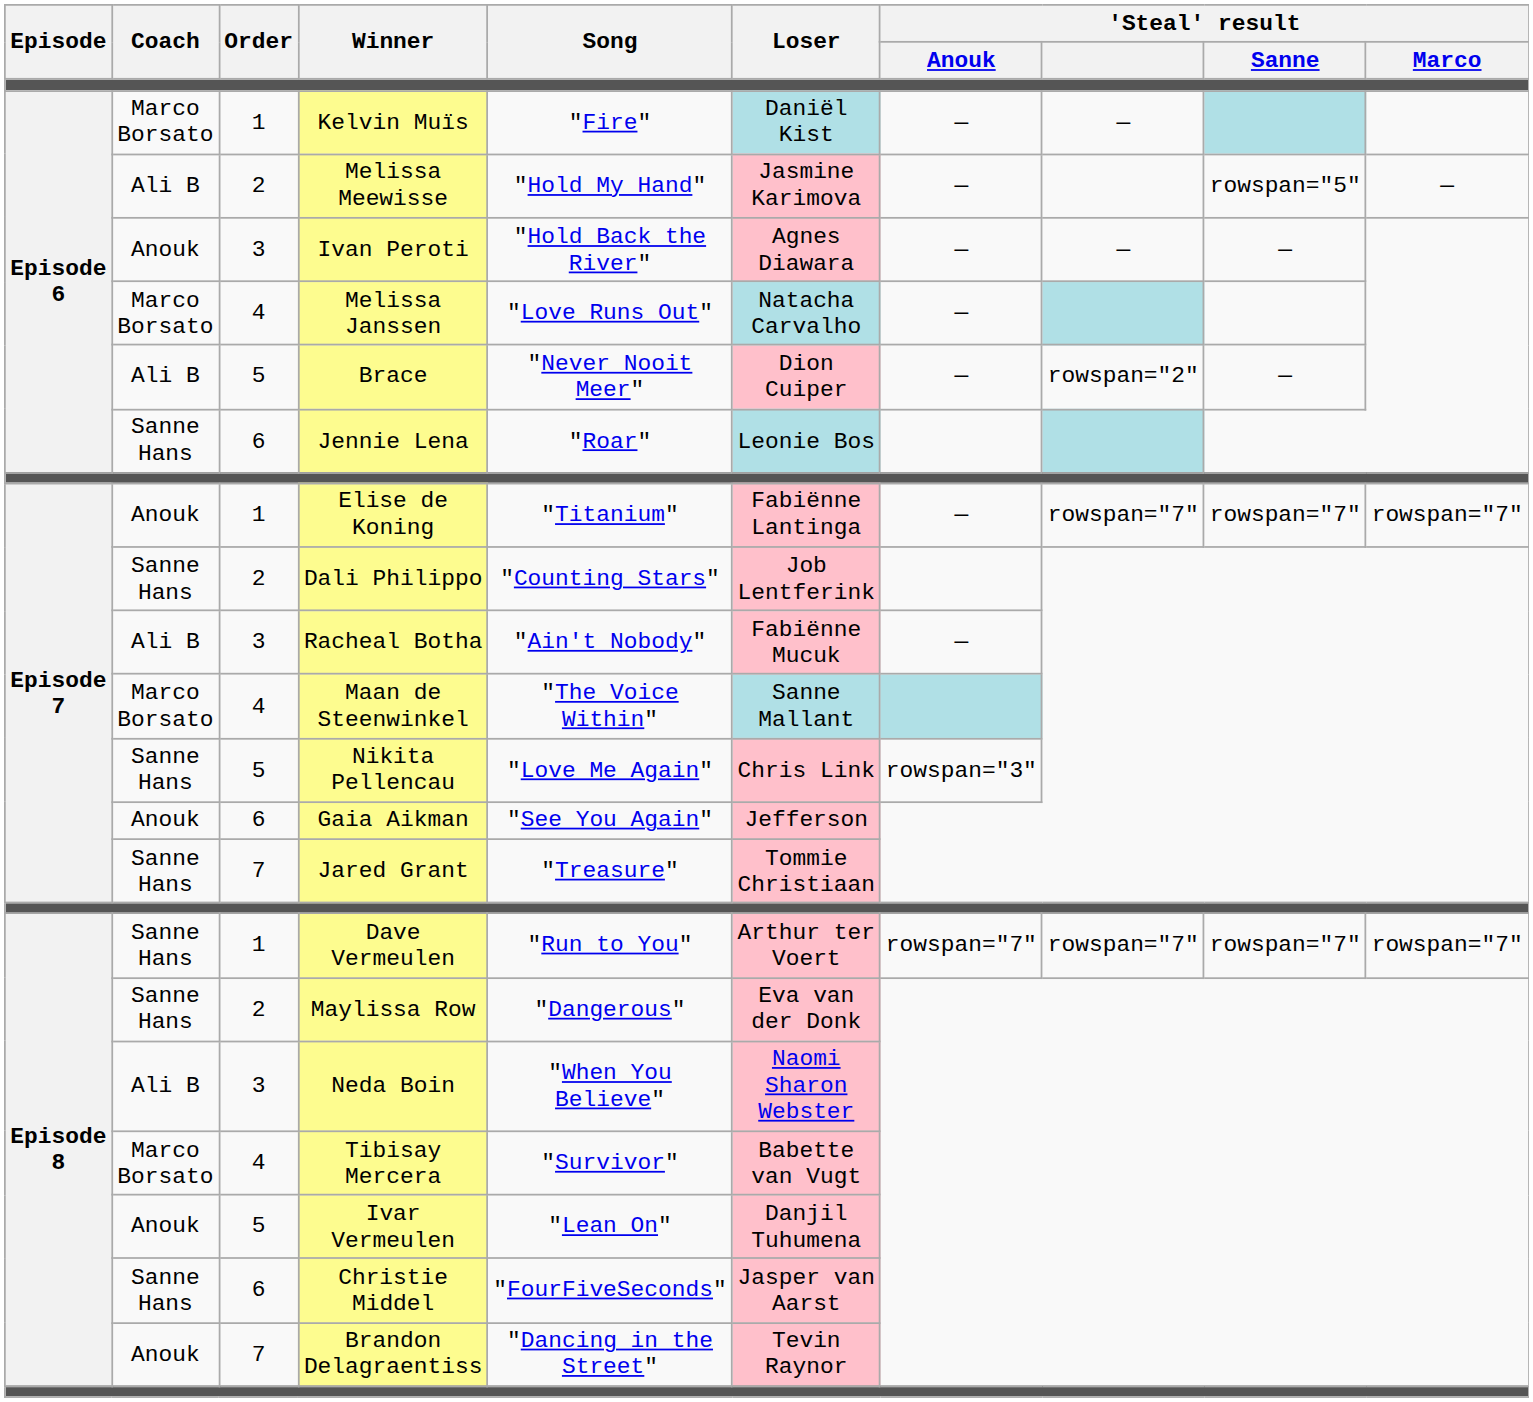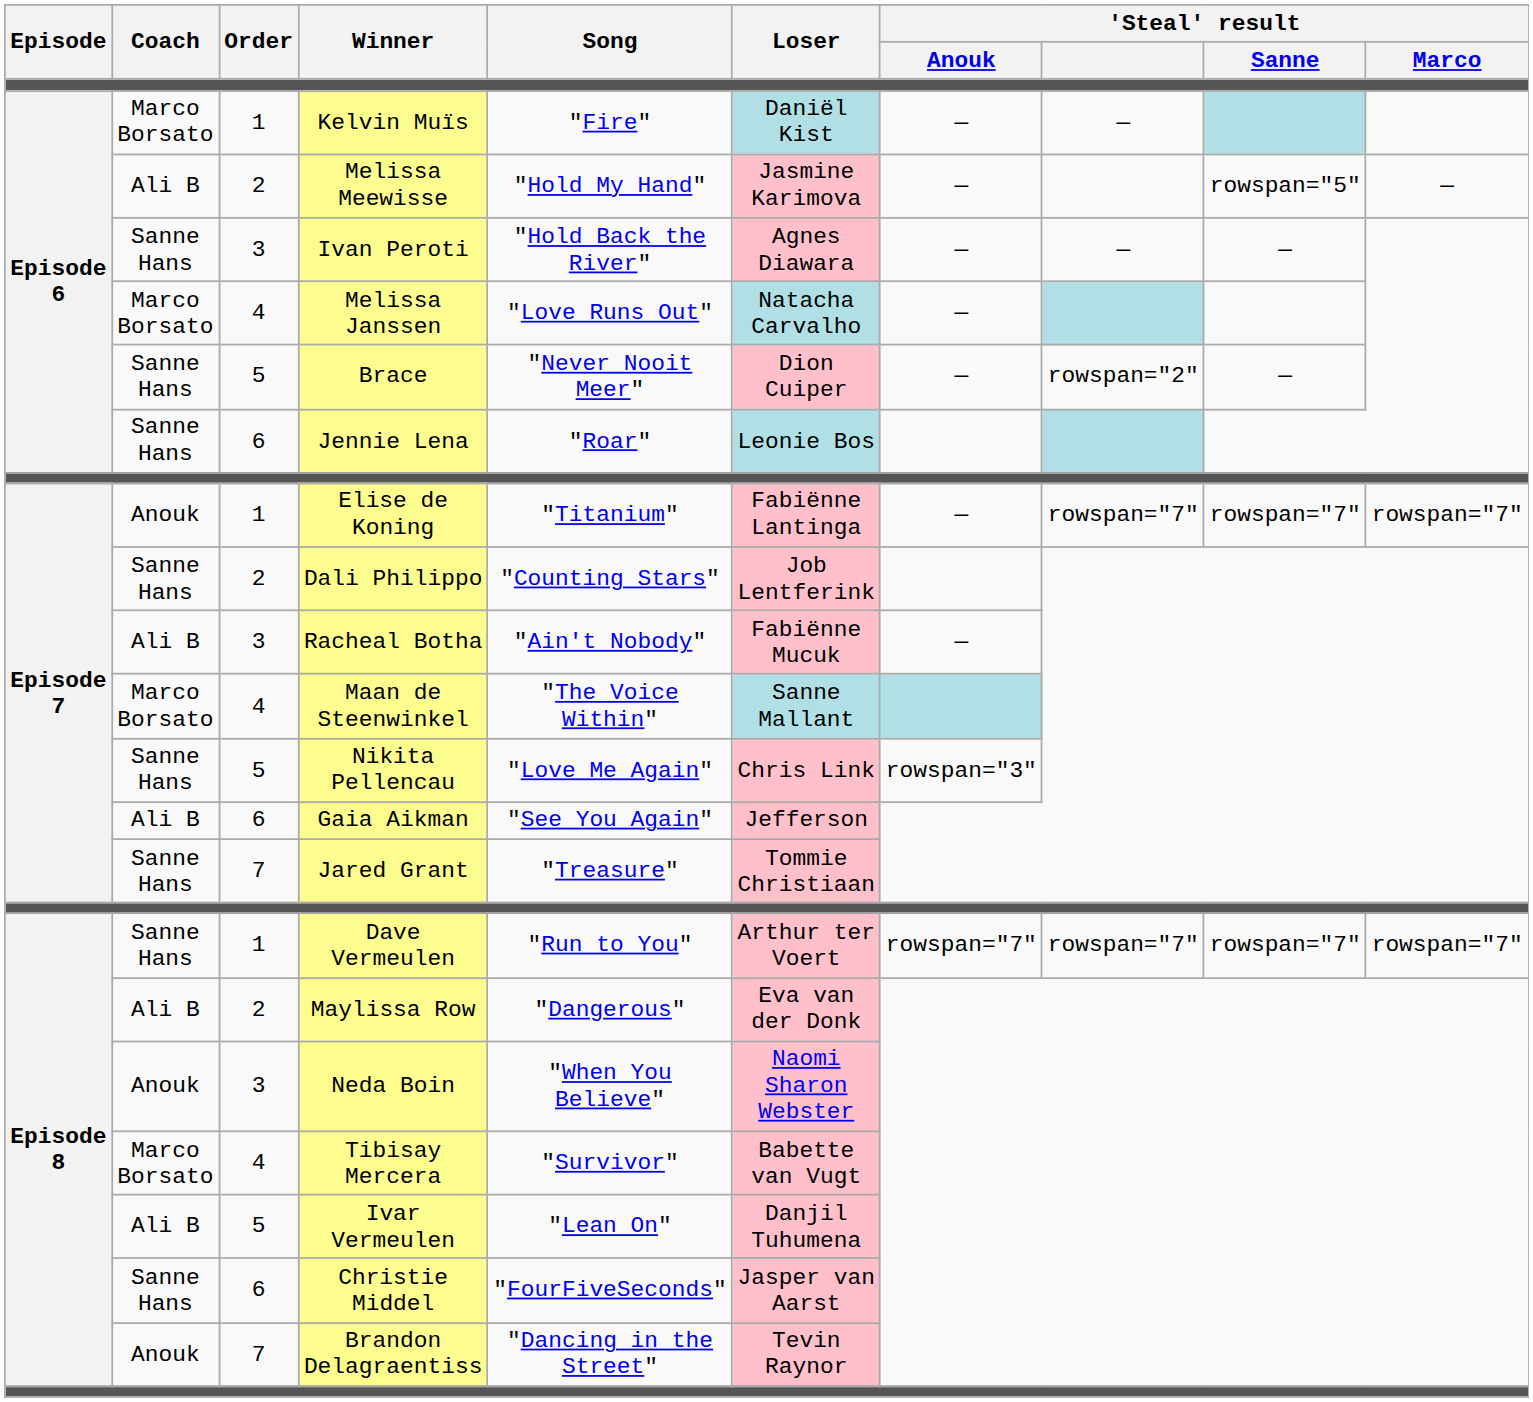Ivan Peroti | Coach: Anouk -> Sanne Hans
Brace | Coach: Ali B -> Sanne Hans
Gaia Aikman | Coach: Anouk -> Ali B
Maylissa Row | Coach: Sanne Hans -> Ali B
Neda Boin | Coach: Ali B -> Anouk
Ivar Vermeulen | Coach: Anouk -> Ali B
